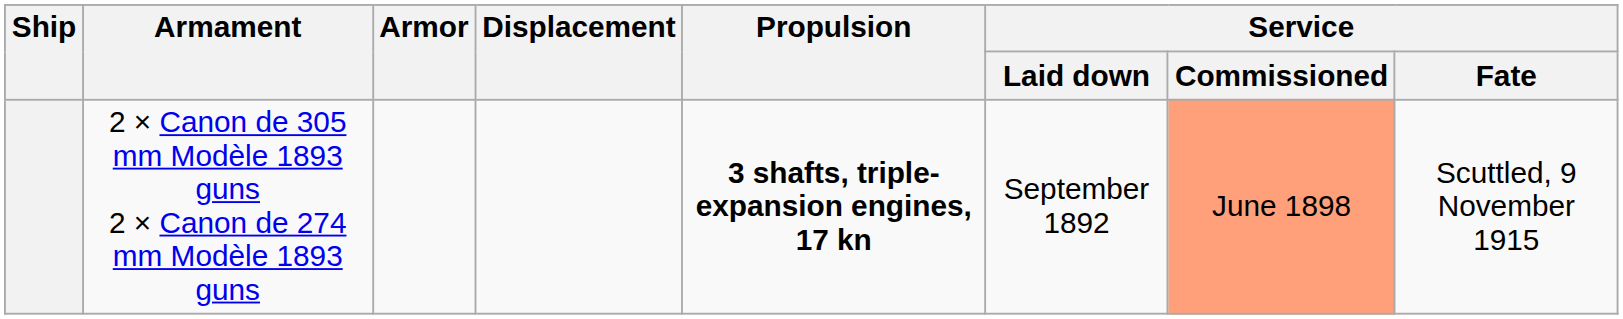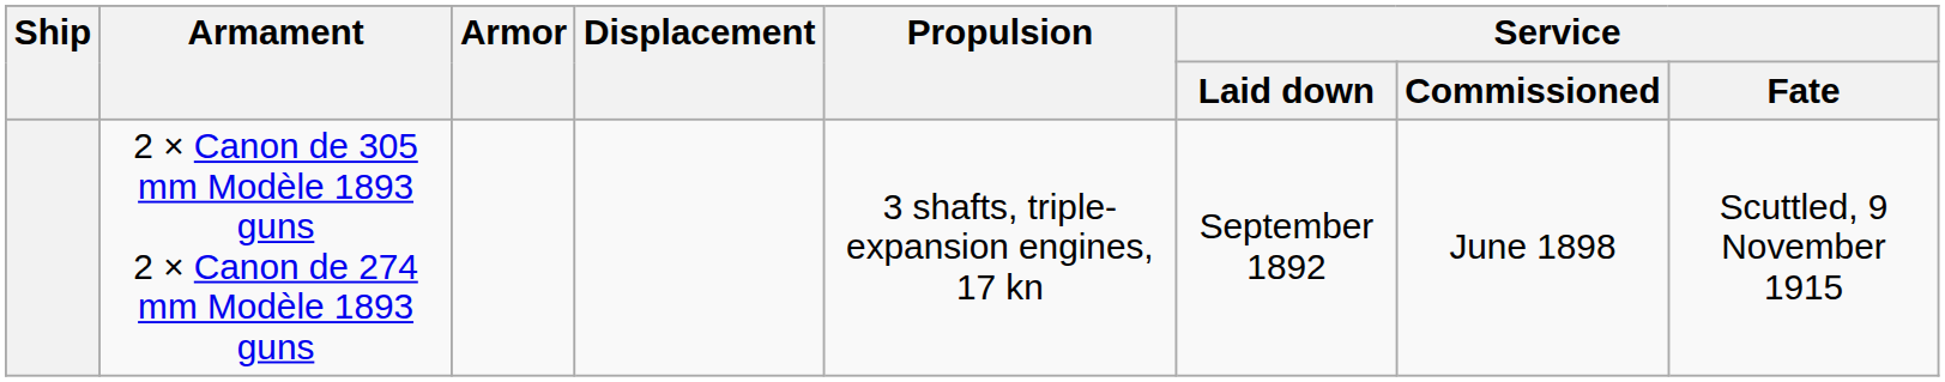row 3 | Propulsion: bold -> normal
row 3 | Service / Commissioned: lightsalmon background -> no background
